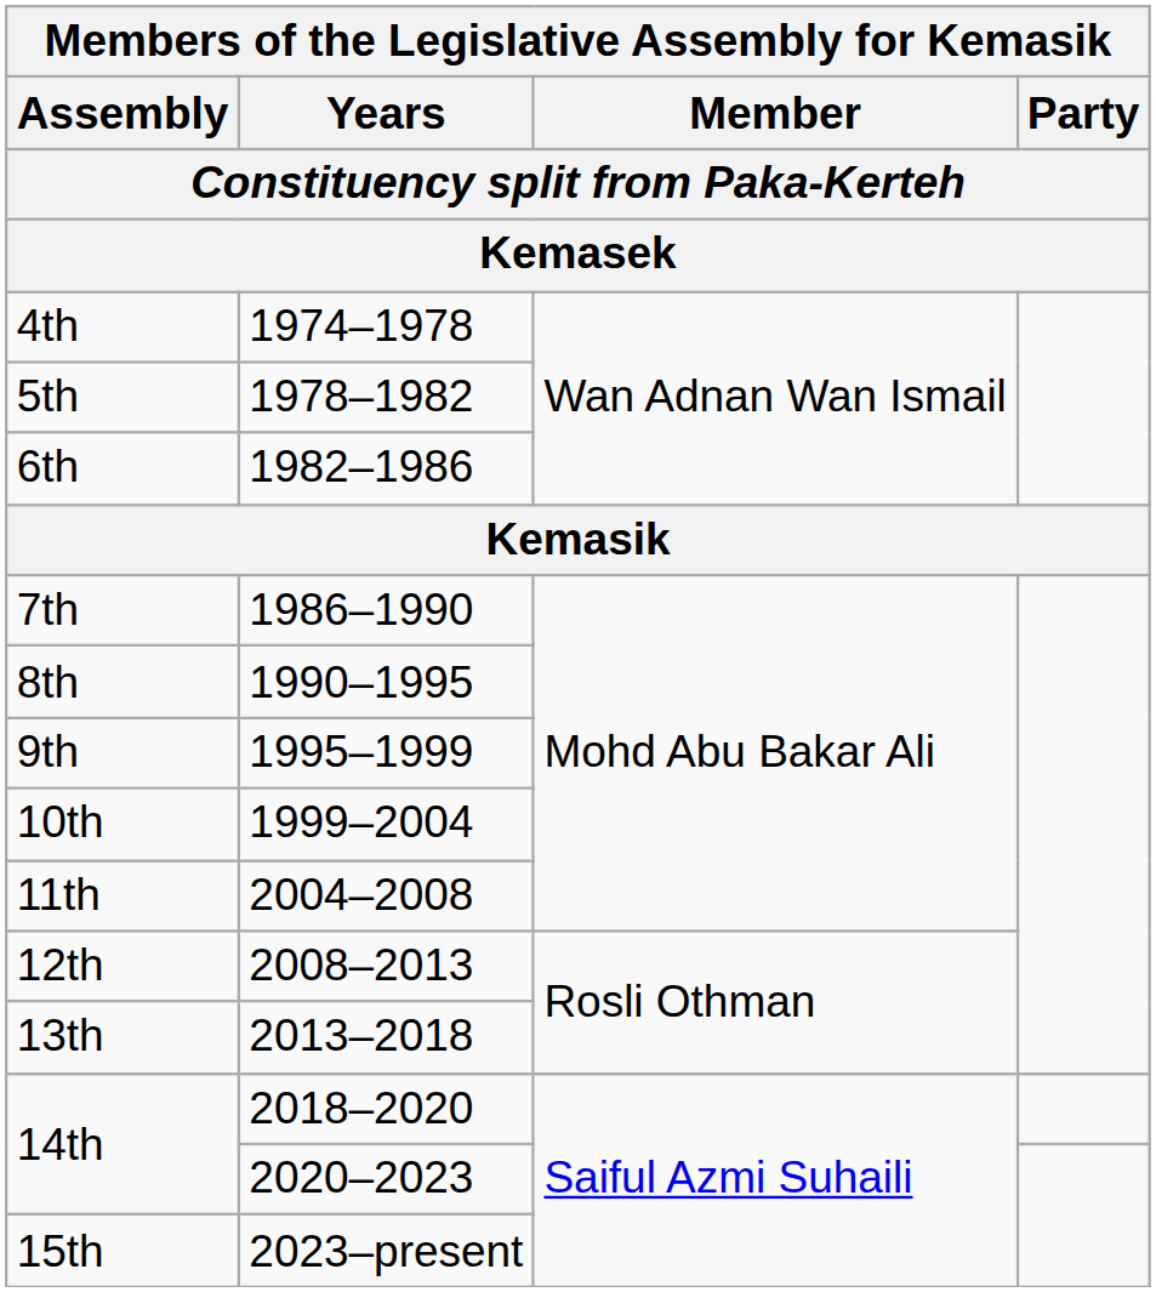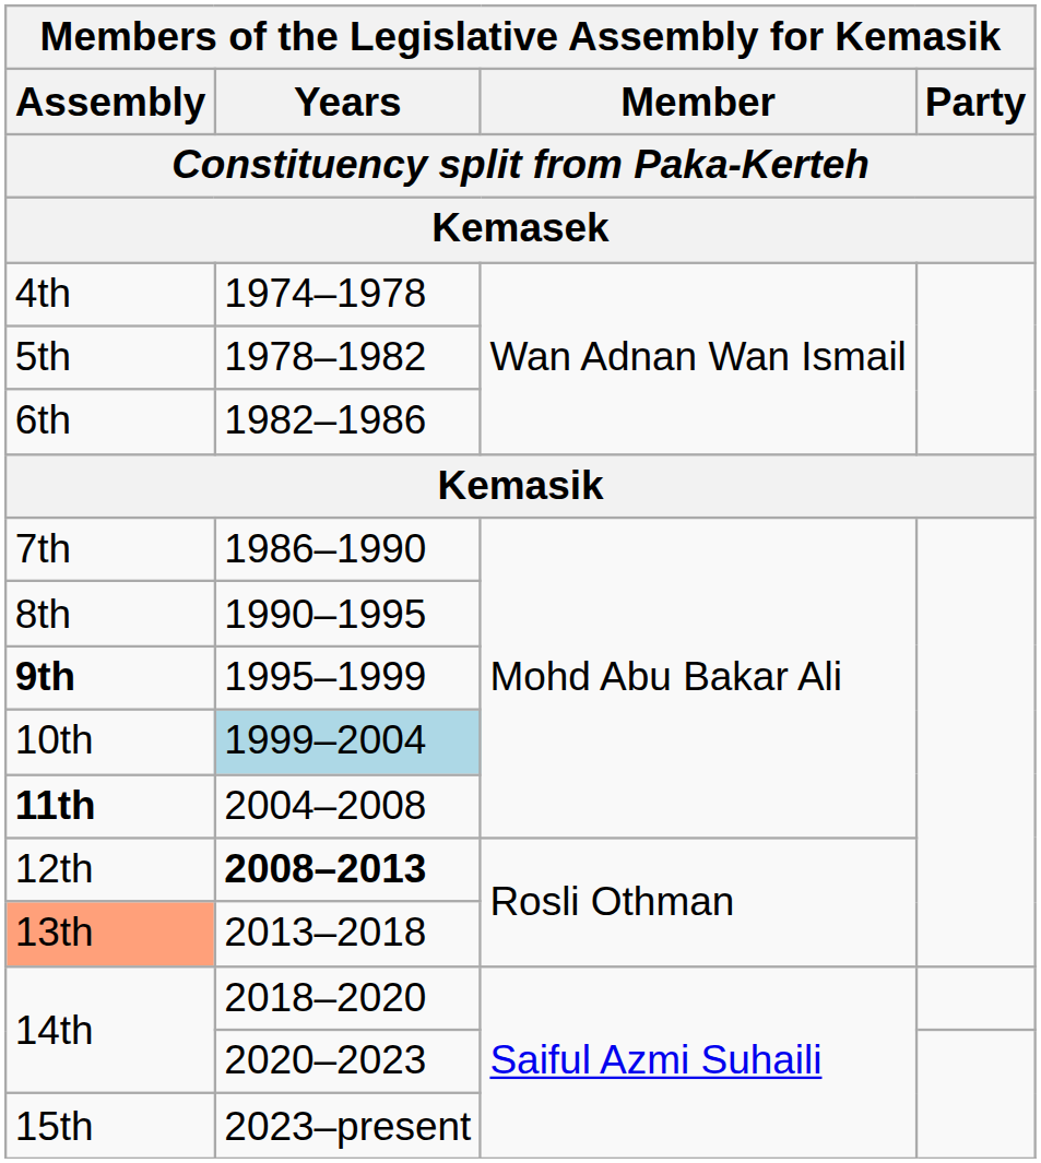9th | Assembly: normal -> bold
10th | Years: no background -> lightblue background
11th | Assembly: normal -> bold
12th | Years: normal -> bold
13th | Assembly: no background -> lightsalmon background
